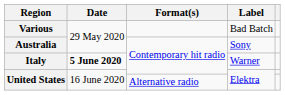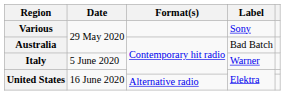Various | Label: Bad Batch -> Sony
Australia | Label: Sony -> Bad Batch
Italy | Date: bold -> normal
